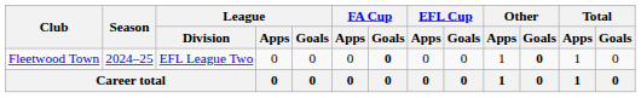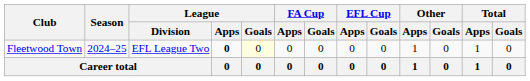Fleetwood Town | League / Apps: normal -> bold
Fleetwood Town | League / Goals: no background -> lightyellow background
Fleetwood Town | FA Cup / Goals: bold -> normal
Fleetwood Town | Other / Goals: bold -> normal
